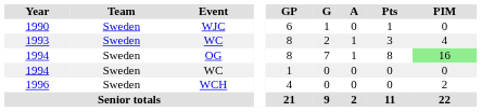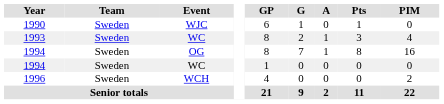1994 / OG | PIM: lightgreen background -> no background
